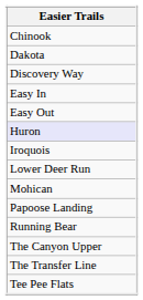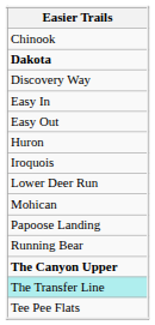row 3 | column 1: normal -> bold
row 7 | column 1: lavender background -> no background
row 13 | column 1: normal -> bold
row 14 | column 1: no background -> paleturquoise background
